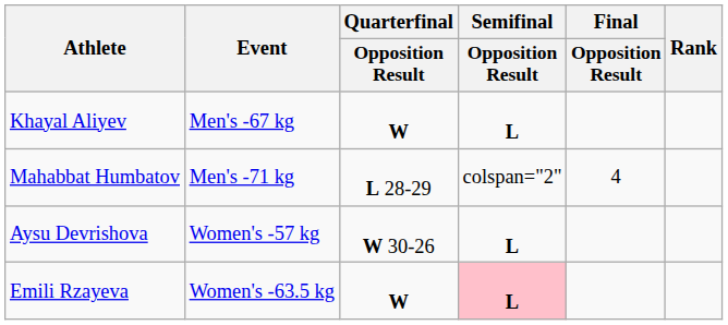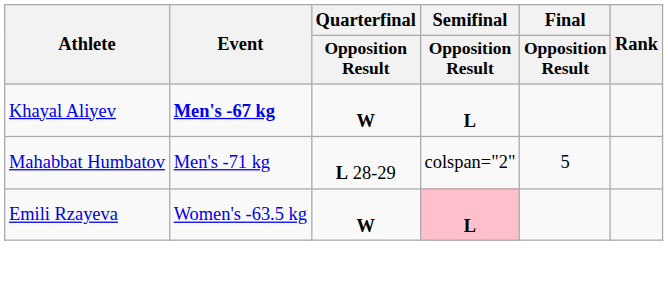Khayal Aliyev | Event: normal -> bold
Mahabbat Humbatov | Final / Opposition Result: 4 -> 5
- row: Aysu Devrishova | Women's -57 kg | W 30-26 | L
